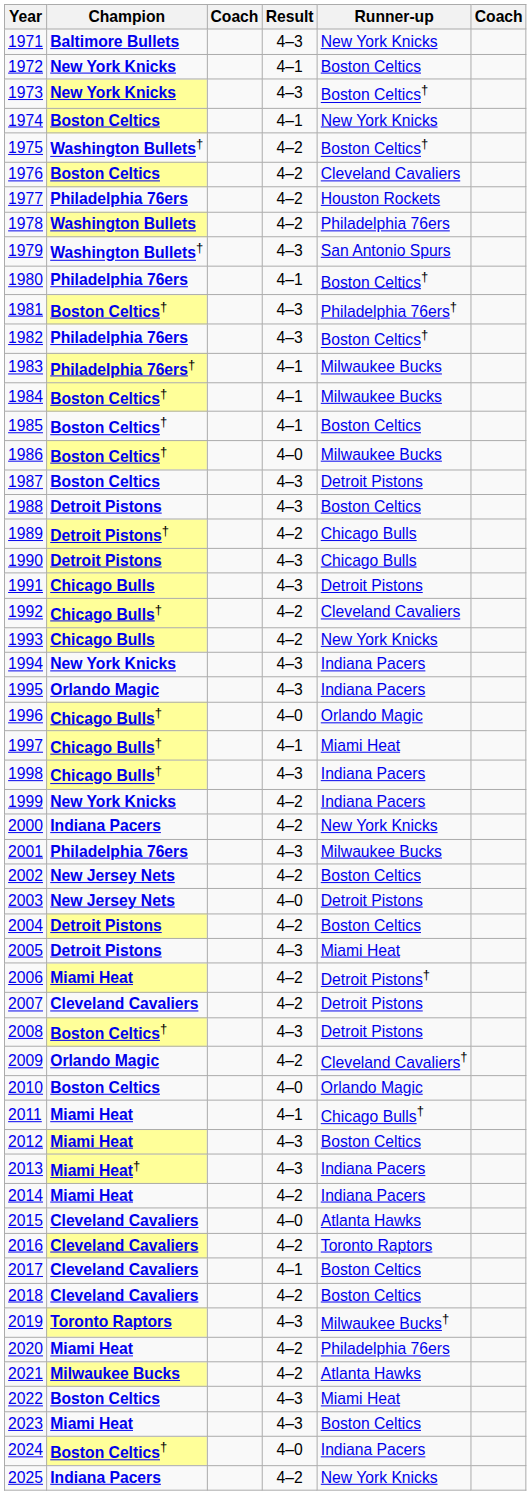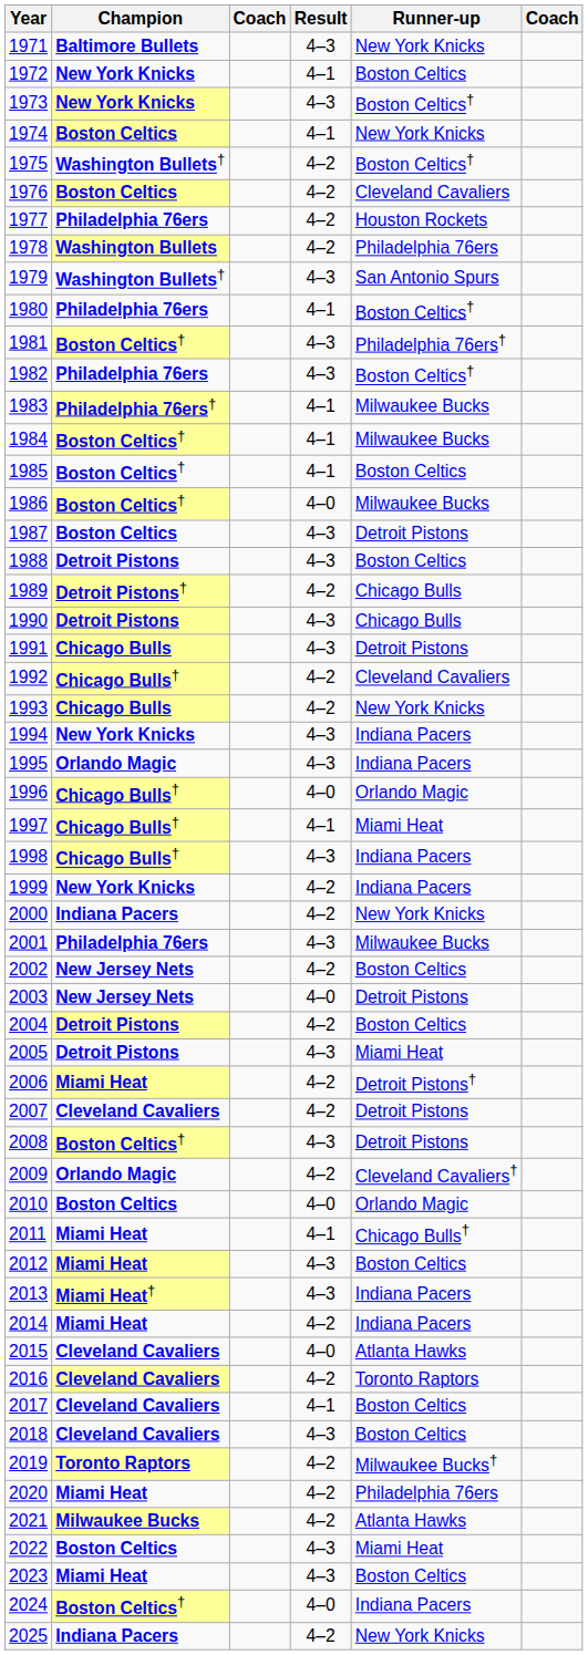2018 | Result: 4–2 -> 4–3
2019 | Result: 4–3 -> 4–2
